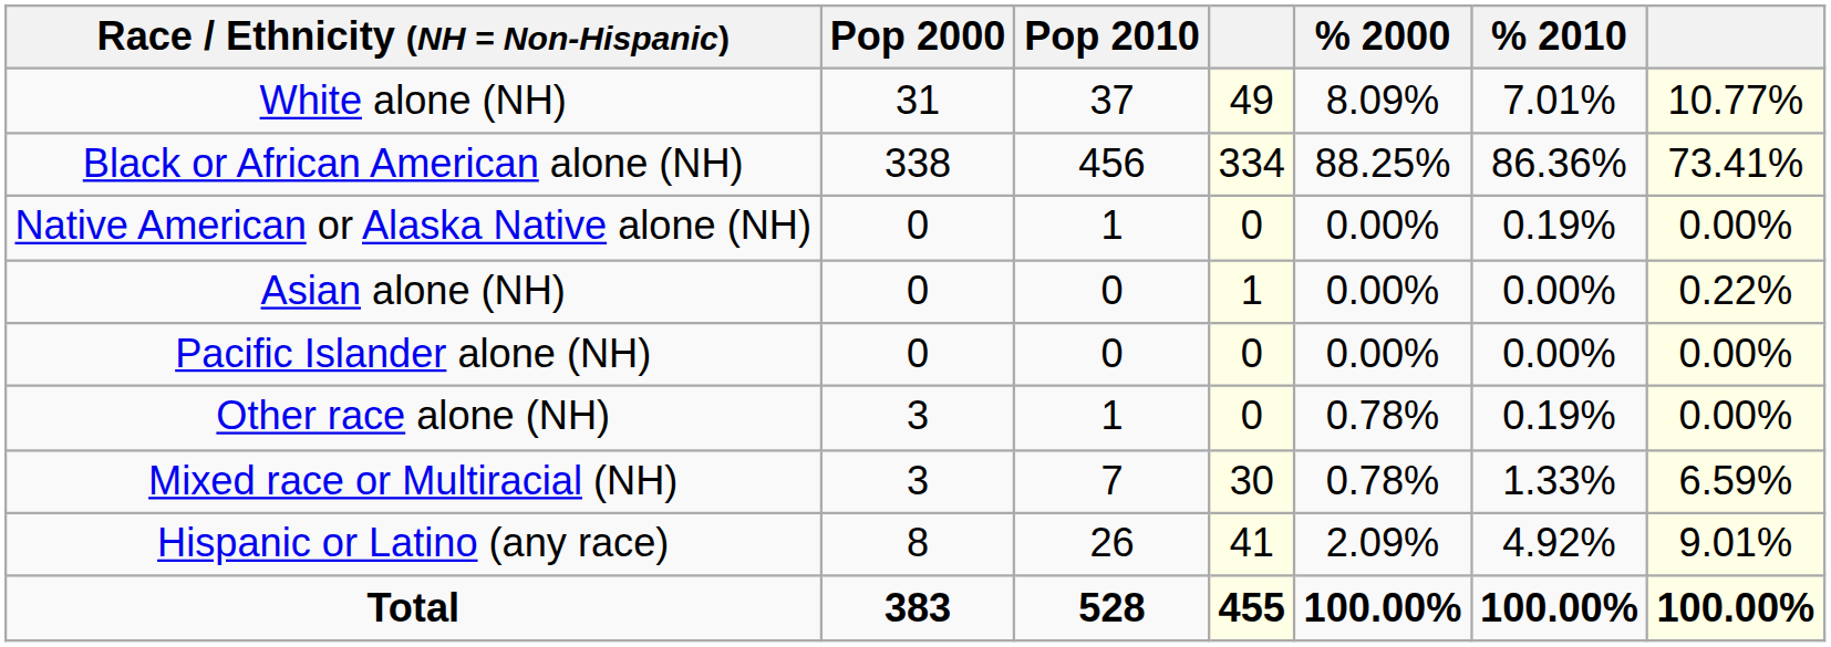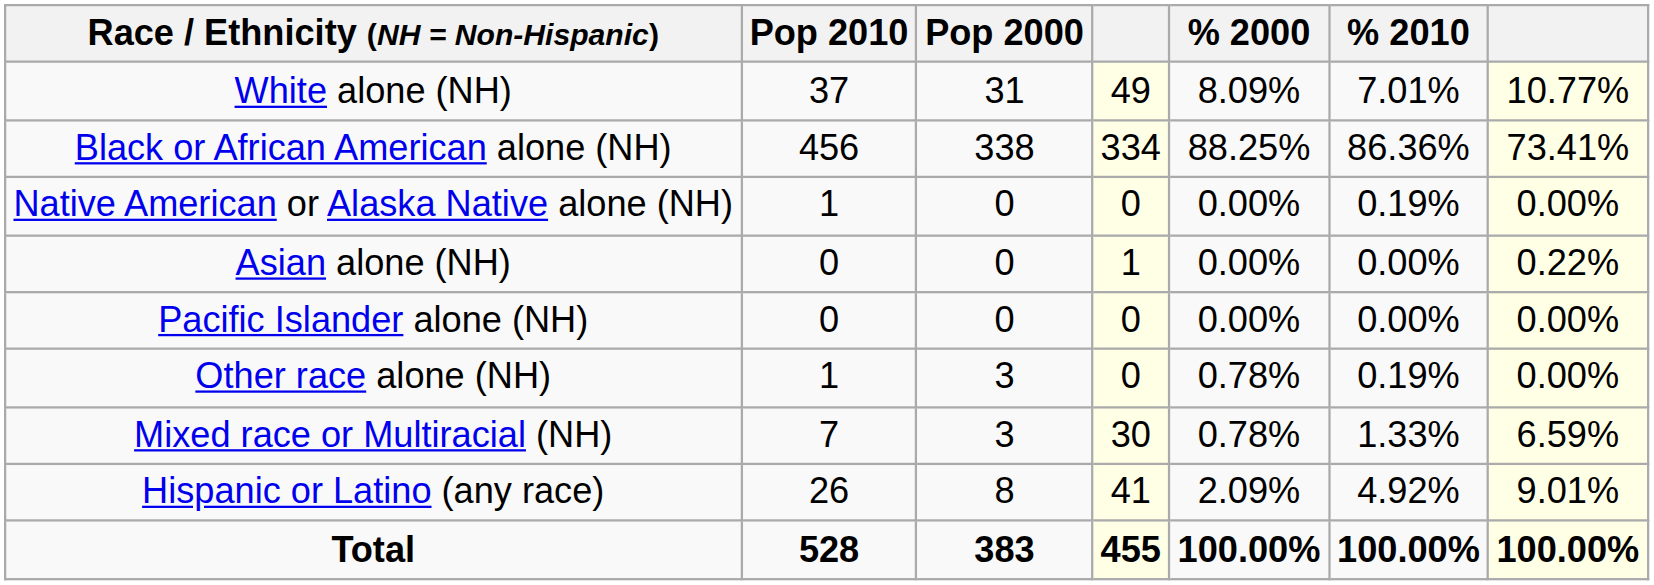columns swapped: Pop 2000 <-> Pop 2010
